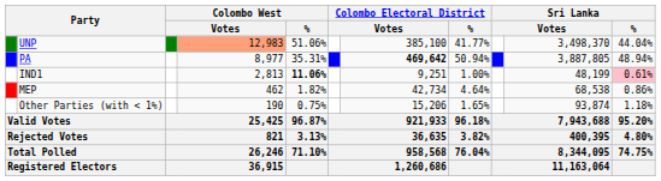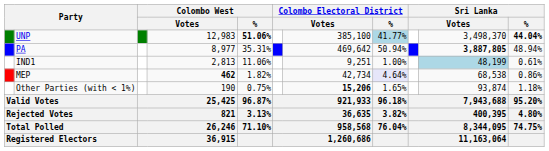UNP | column 4: lightsalmon background -> no background
UNP | Colombo West / %: normal -> bold
UNP | Colombo Electoral District / %: no background -> lightblue background
UNP | Sri Lanka / %: normal -> bold
PA | column 7: bold -> normal
PA | column 10: normal -> bold
IND1 | Colombo West / %: bold -> normal
IND1 | column 10: no background -> lightblue background
IND1 | Sri Lanka / %: pink background -> no background
MEP | column 4: normal -> bold
MEP | Colombo Electoral District / %: no background -> lavender background
Other Parties (with < 1%) | column 7: normal -> bold
